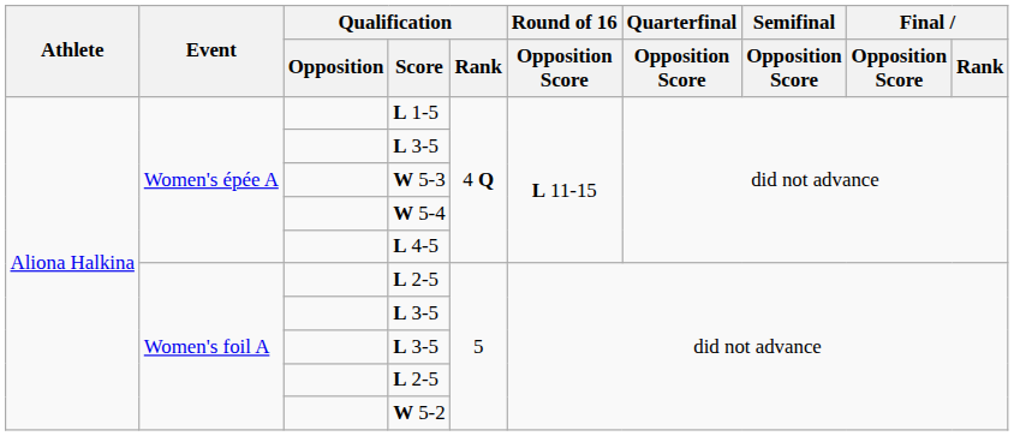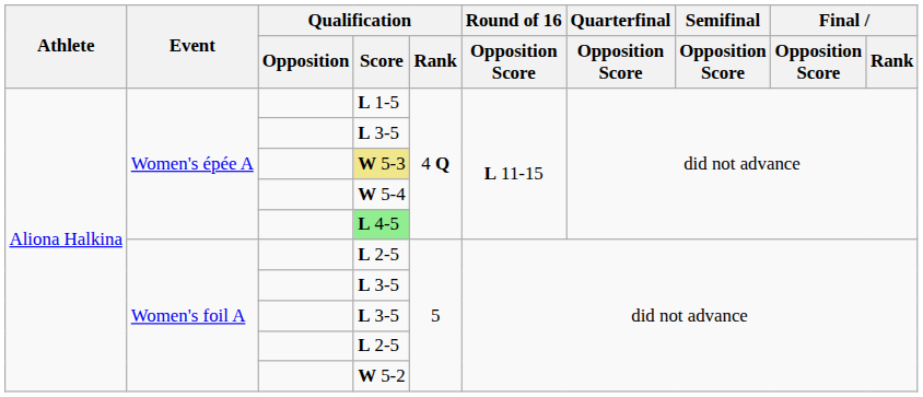W 5-3 | Qualification / Score: no background -> khaki background
L 4-5 | Qualification / Score: no background -> lightgreen background
